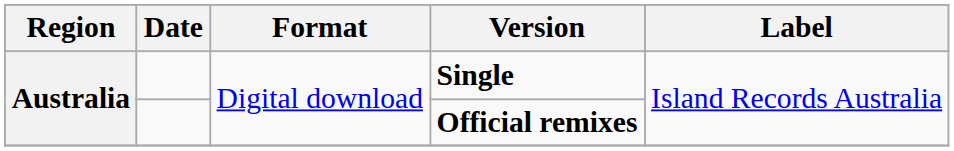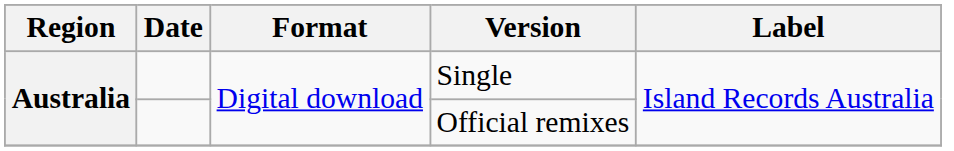Single | Version: bold -> normal
Official remixes | Version: bold -> normal
